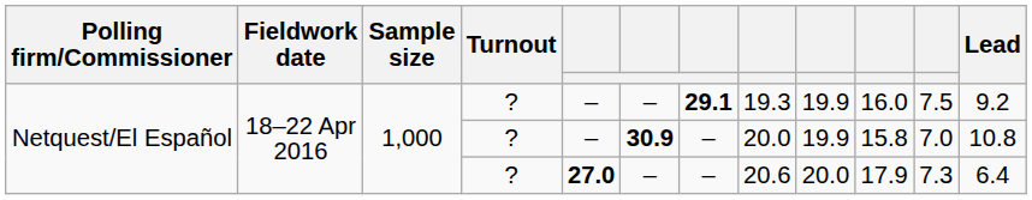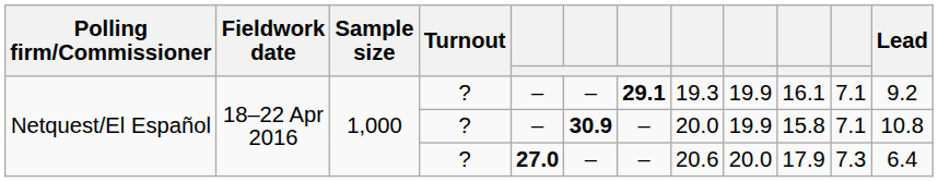row 3 | column 10: 16.0 -> 16.1
row 3 | column 11: 7.5 -> 7.1
row 4 | column 11: 7.0 -> 7.1
